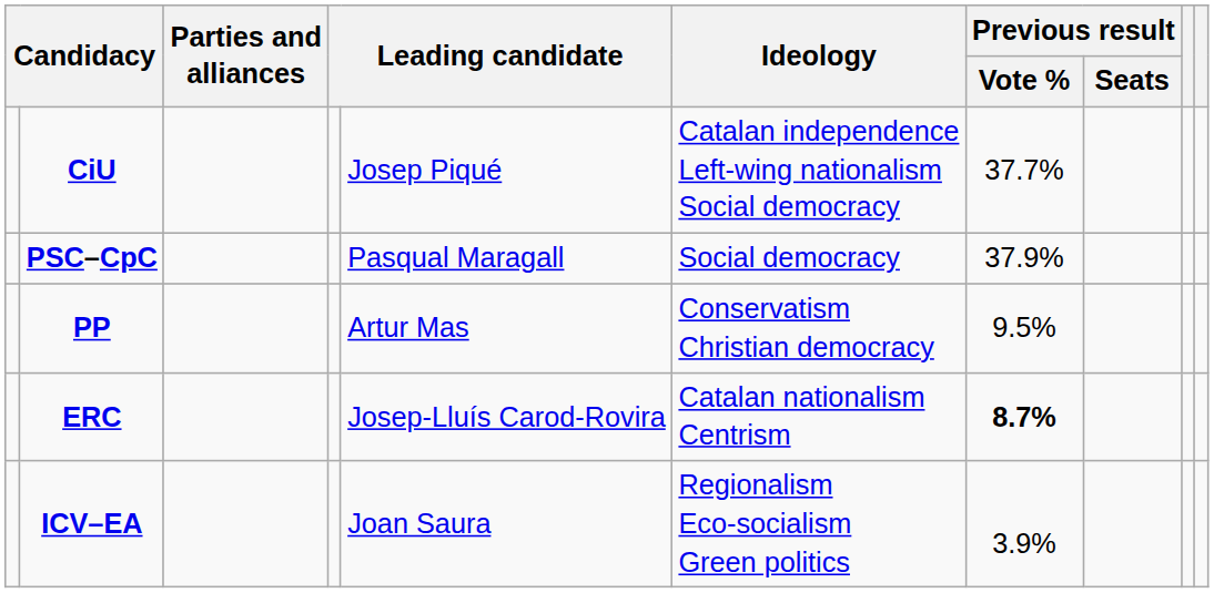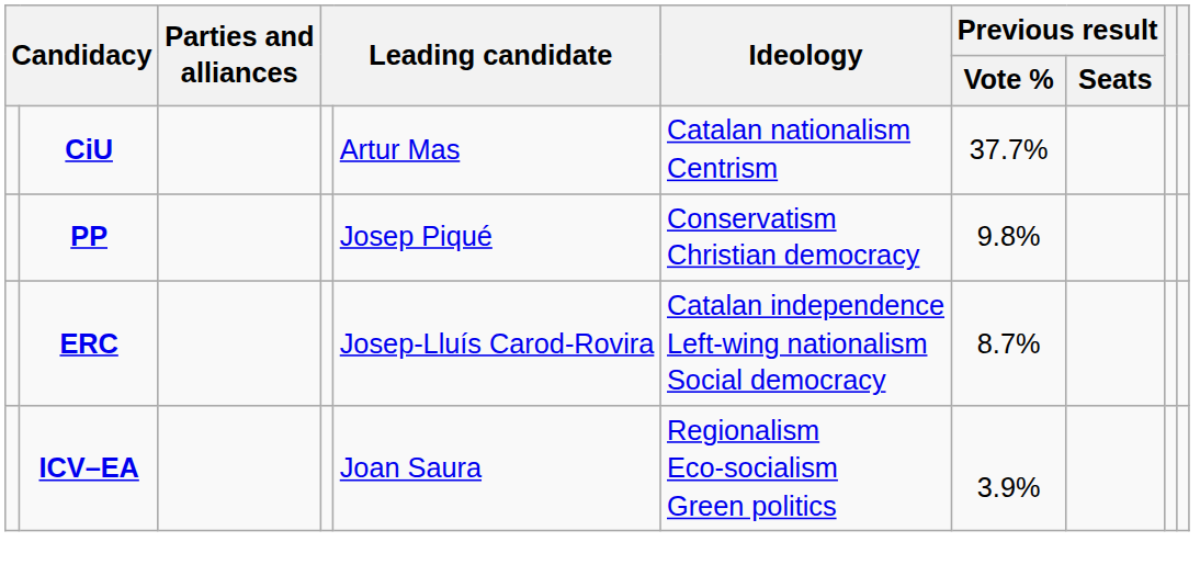CiU | column 5: Josep Piqué -> Artur Mas
CiU | Ideology: Catalan independence Left-wing nationalism Social democracy -> Catalan nationalism Centrism
- row: PSC–CpC | Pasqual Maragall | Social democracy | 37.9%
PP | column 5: Artur Mas -> Josep Piqué
PP | Previous result / Vote %: 9.5% -> 9.8%
ERC | Ideology: Catalan nationalism Centrism -> Catalan independence Left-wing nationalism Social democracy
ERC | Previous result / Vote %: bold -> normal
